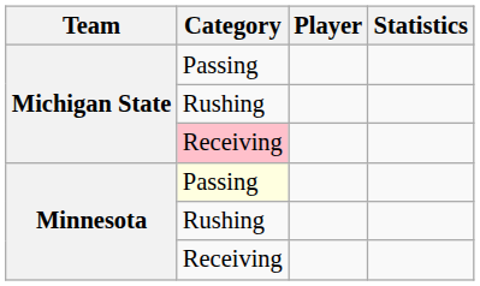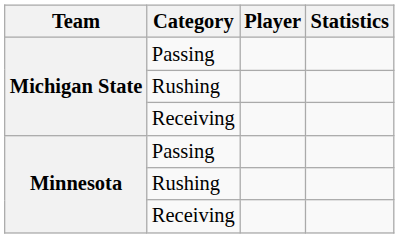Michigan State / Receiving | Category: pink background -> no background
Minnesota / Passing | Category: lightyellow background -> no background
